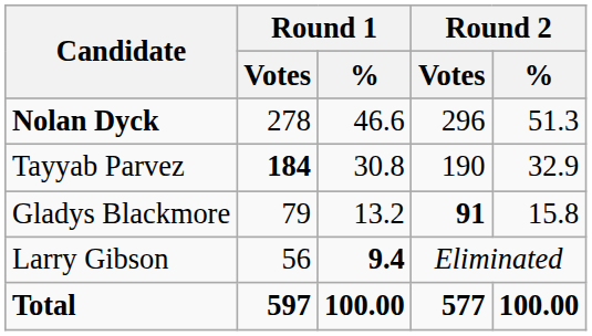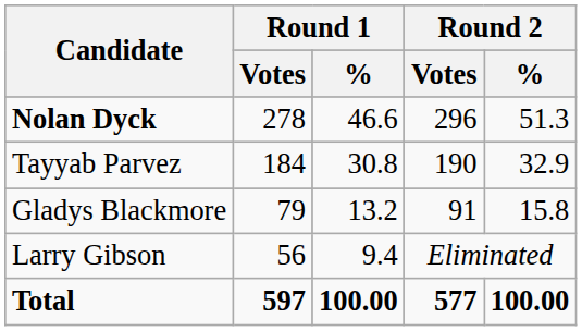Tayyab Parvez | Round 1 / Votes: bold -> normal
Gladys Blackmore | Round 2 / Votes: bold -> normal
Larry Gibson | Round 1 / %: bold -> normal
